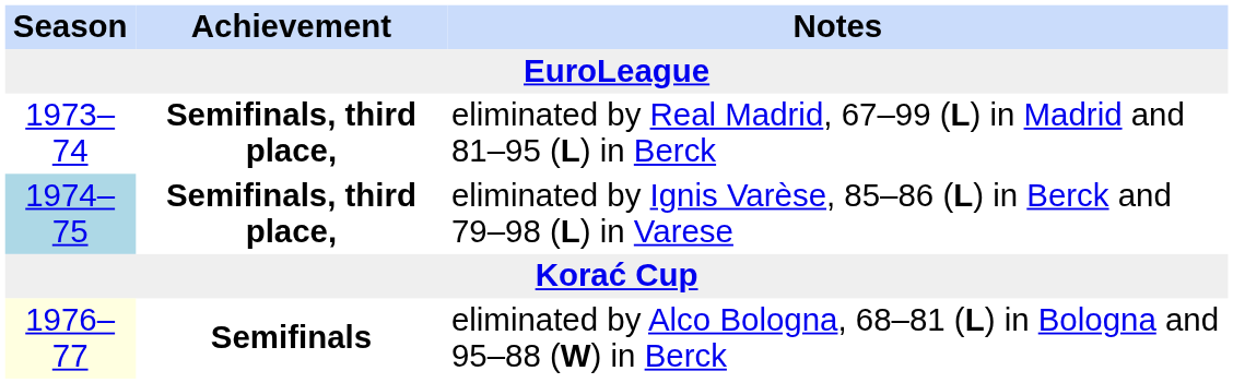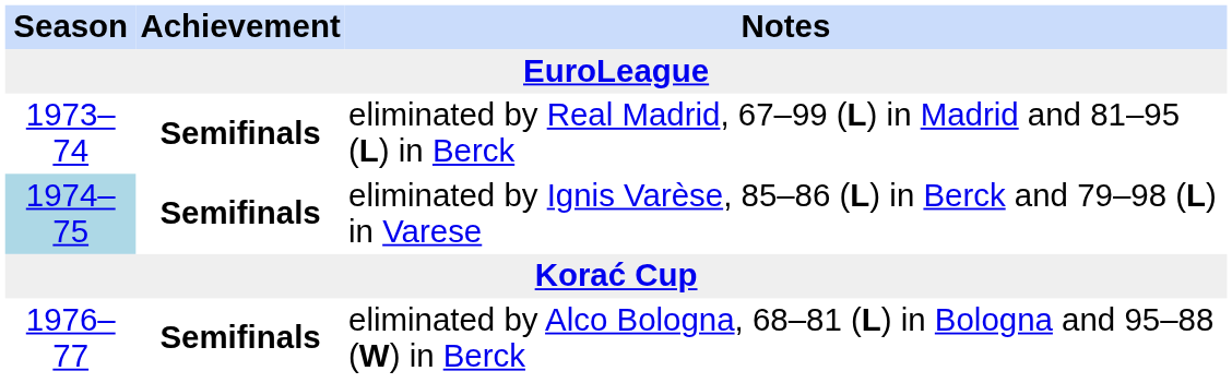row 3 | Achievement: Semifinals, third place, -> Semifinals
row 4 | Achievement: Semifinals, third place, -> Semifinals
row 6 | Season: lightyellow background -> no background
